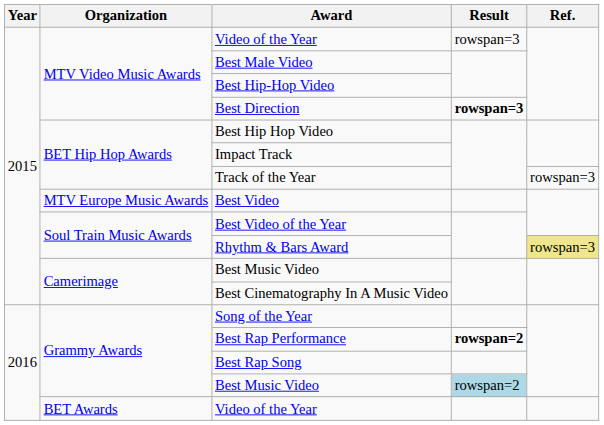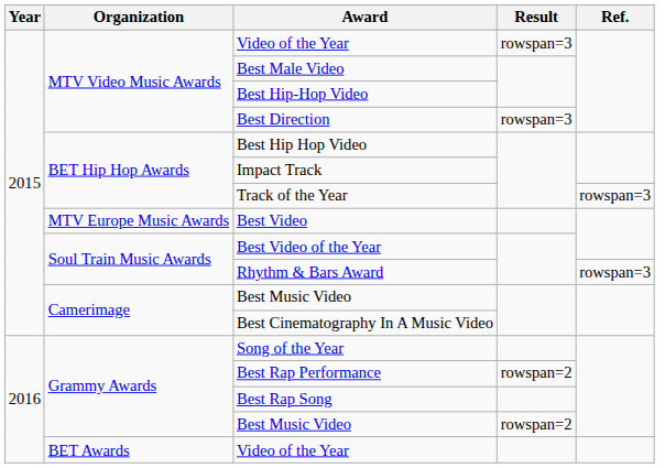Best Direction | Result: bold -> normal
Rhythm & Bars Award | Ref.: khaki background -> no background
Best Rap Performance | Result: bold -> normal
Grammy Awards / Best Music Video | Result: lightblue background -> no background
